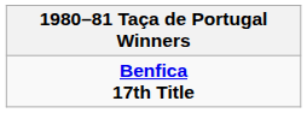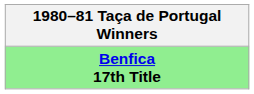row 2 | column 1: no background -> lightgreen background
